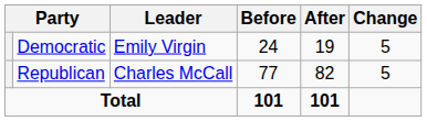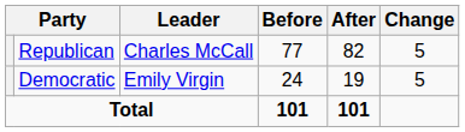rows swapped: Republican <-> Democratic
